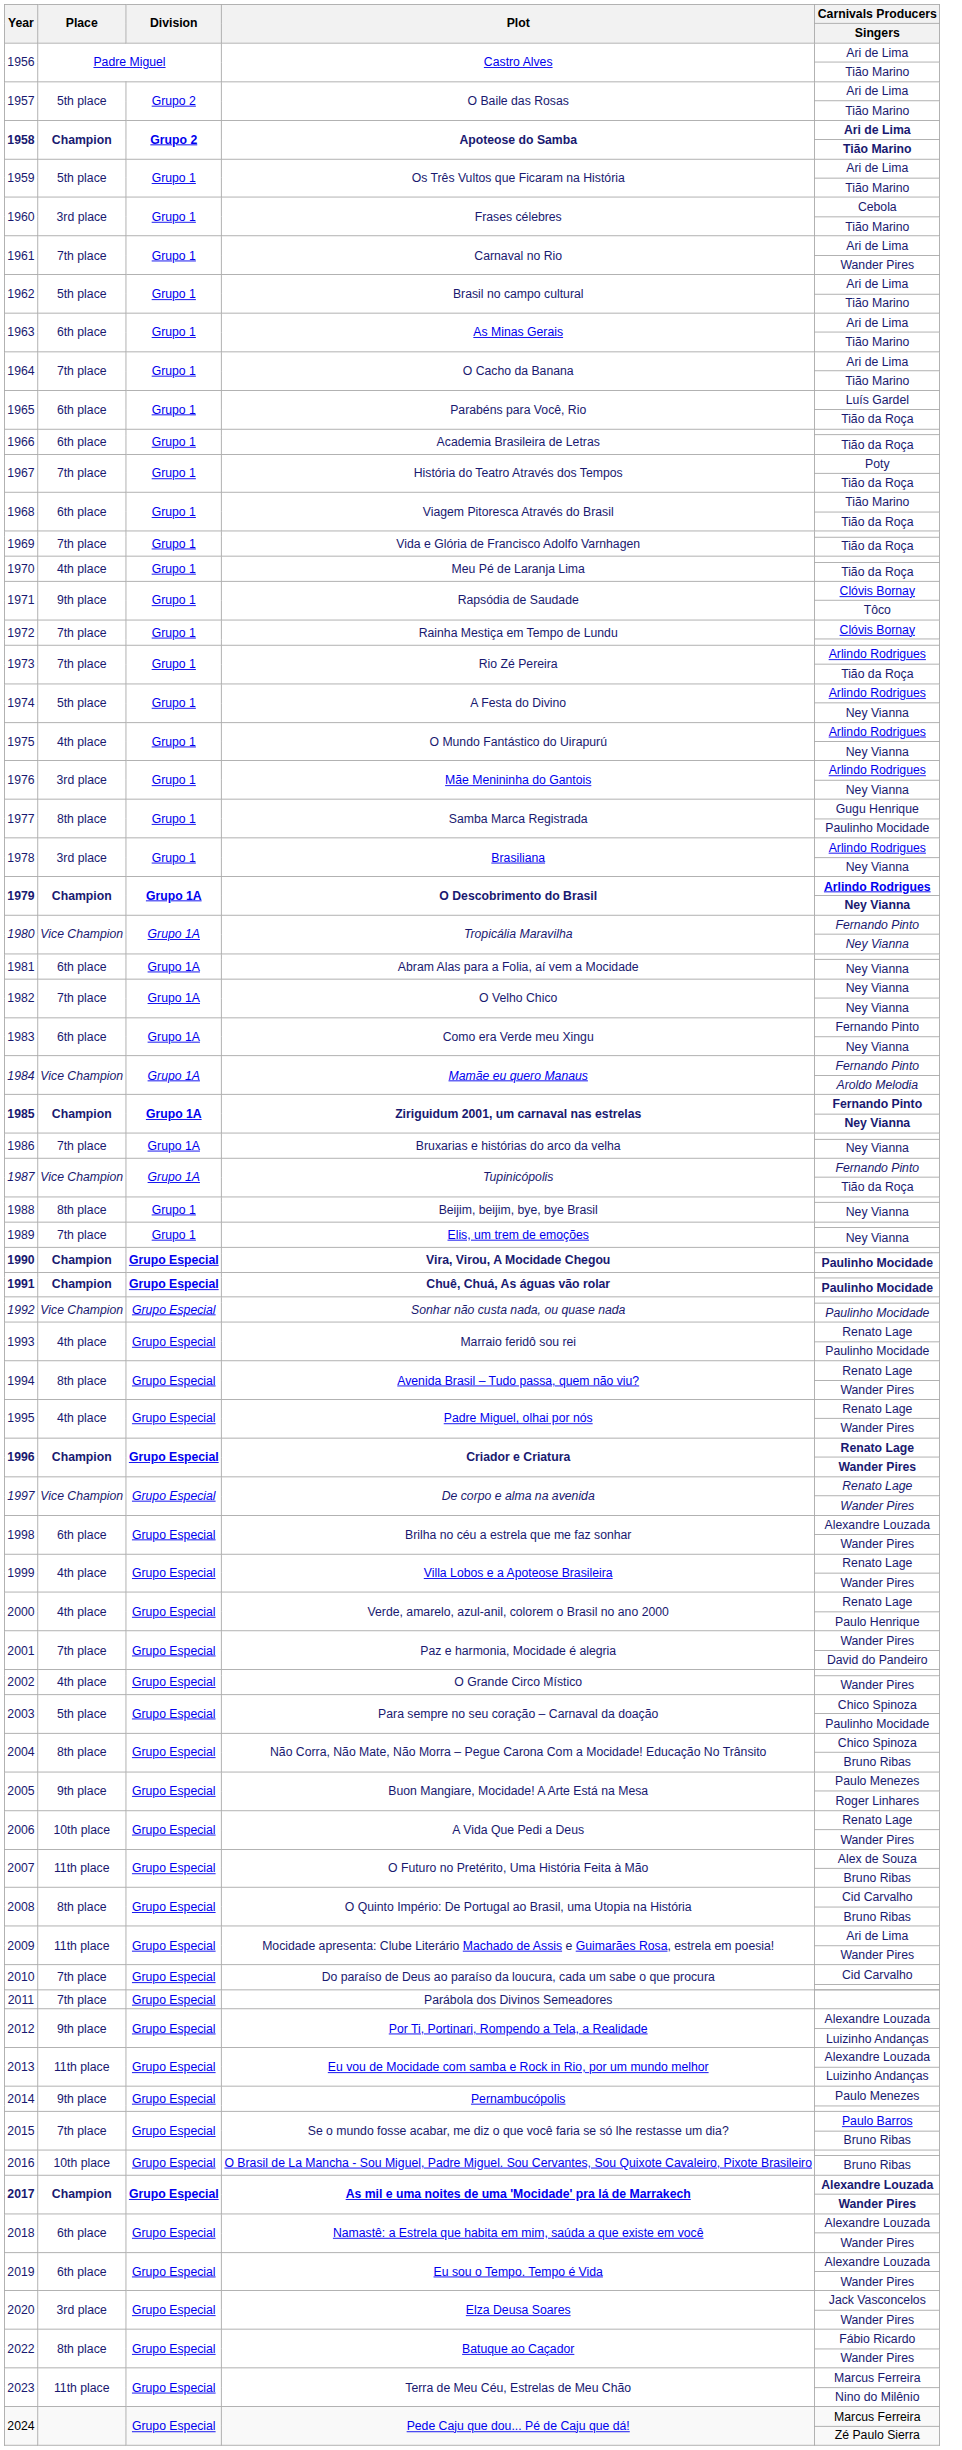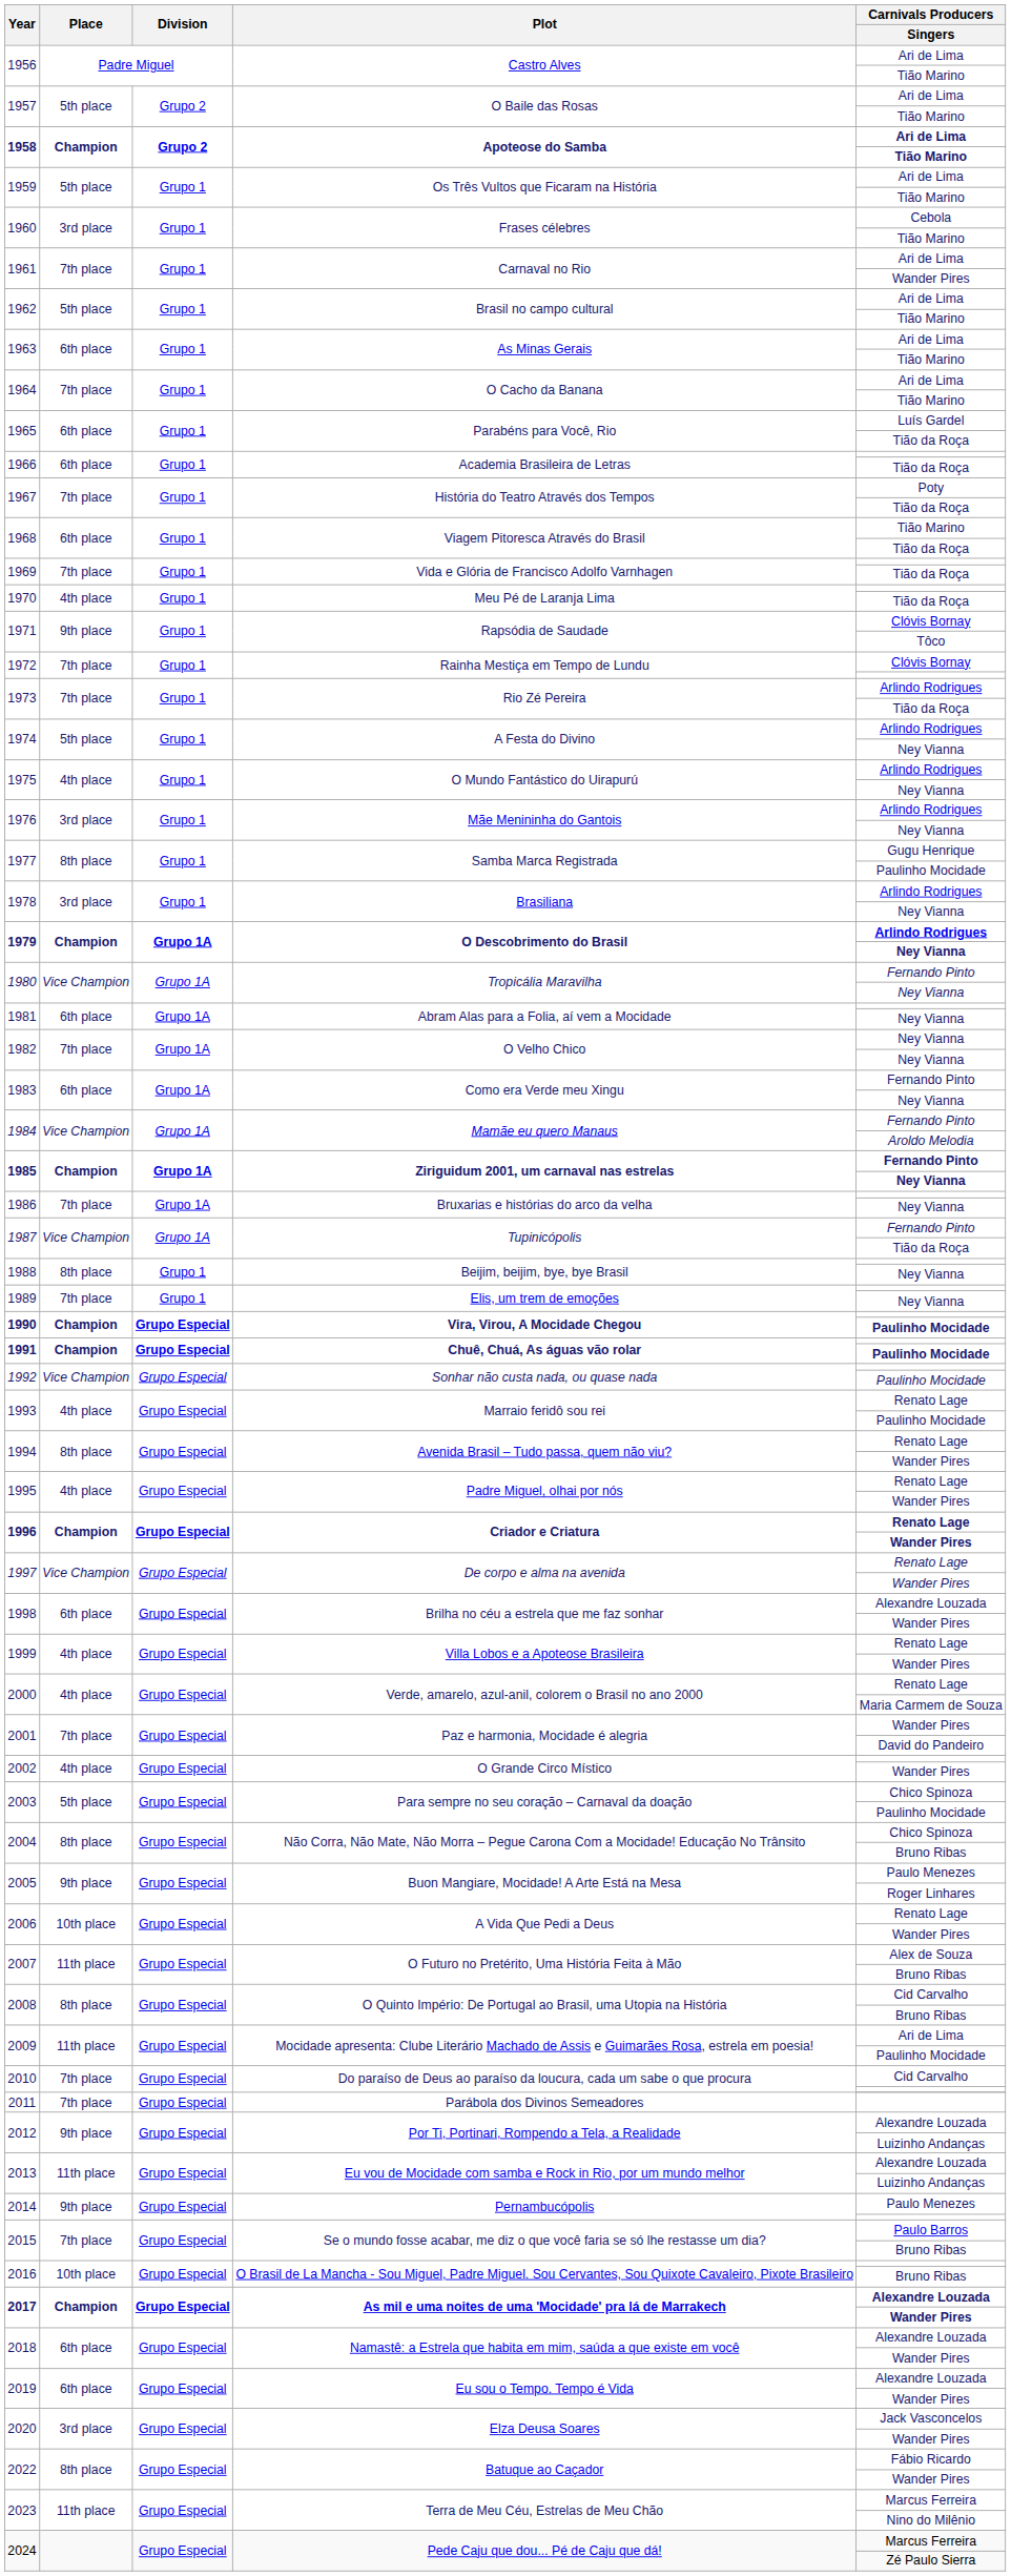row 92 | Carnivals Producers / Singers: Paulo Henrique -> Maria Carmem de Souza
row 110 | Carnivals Producers / Singers: Wander Pires -> Paulinho Mocidade
